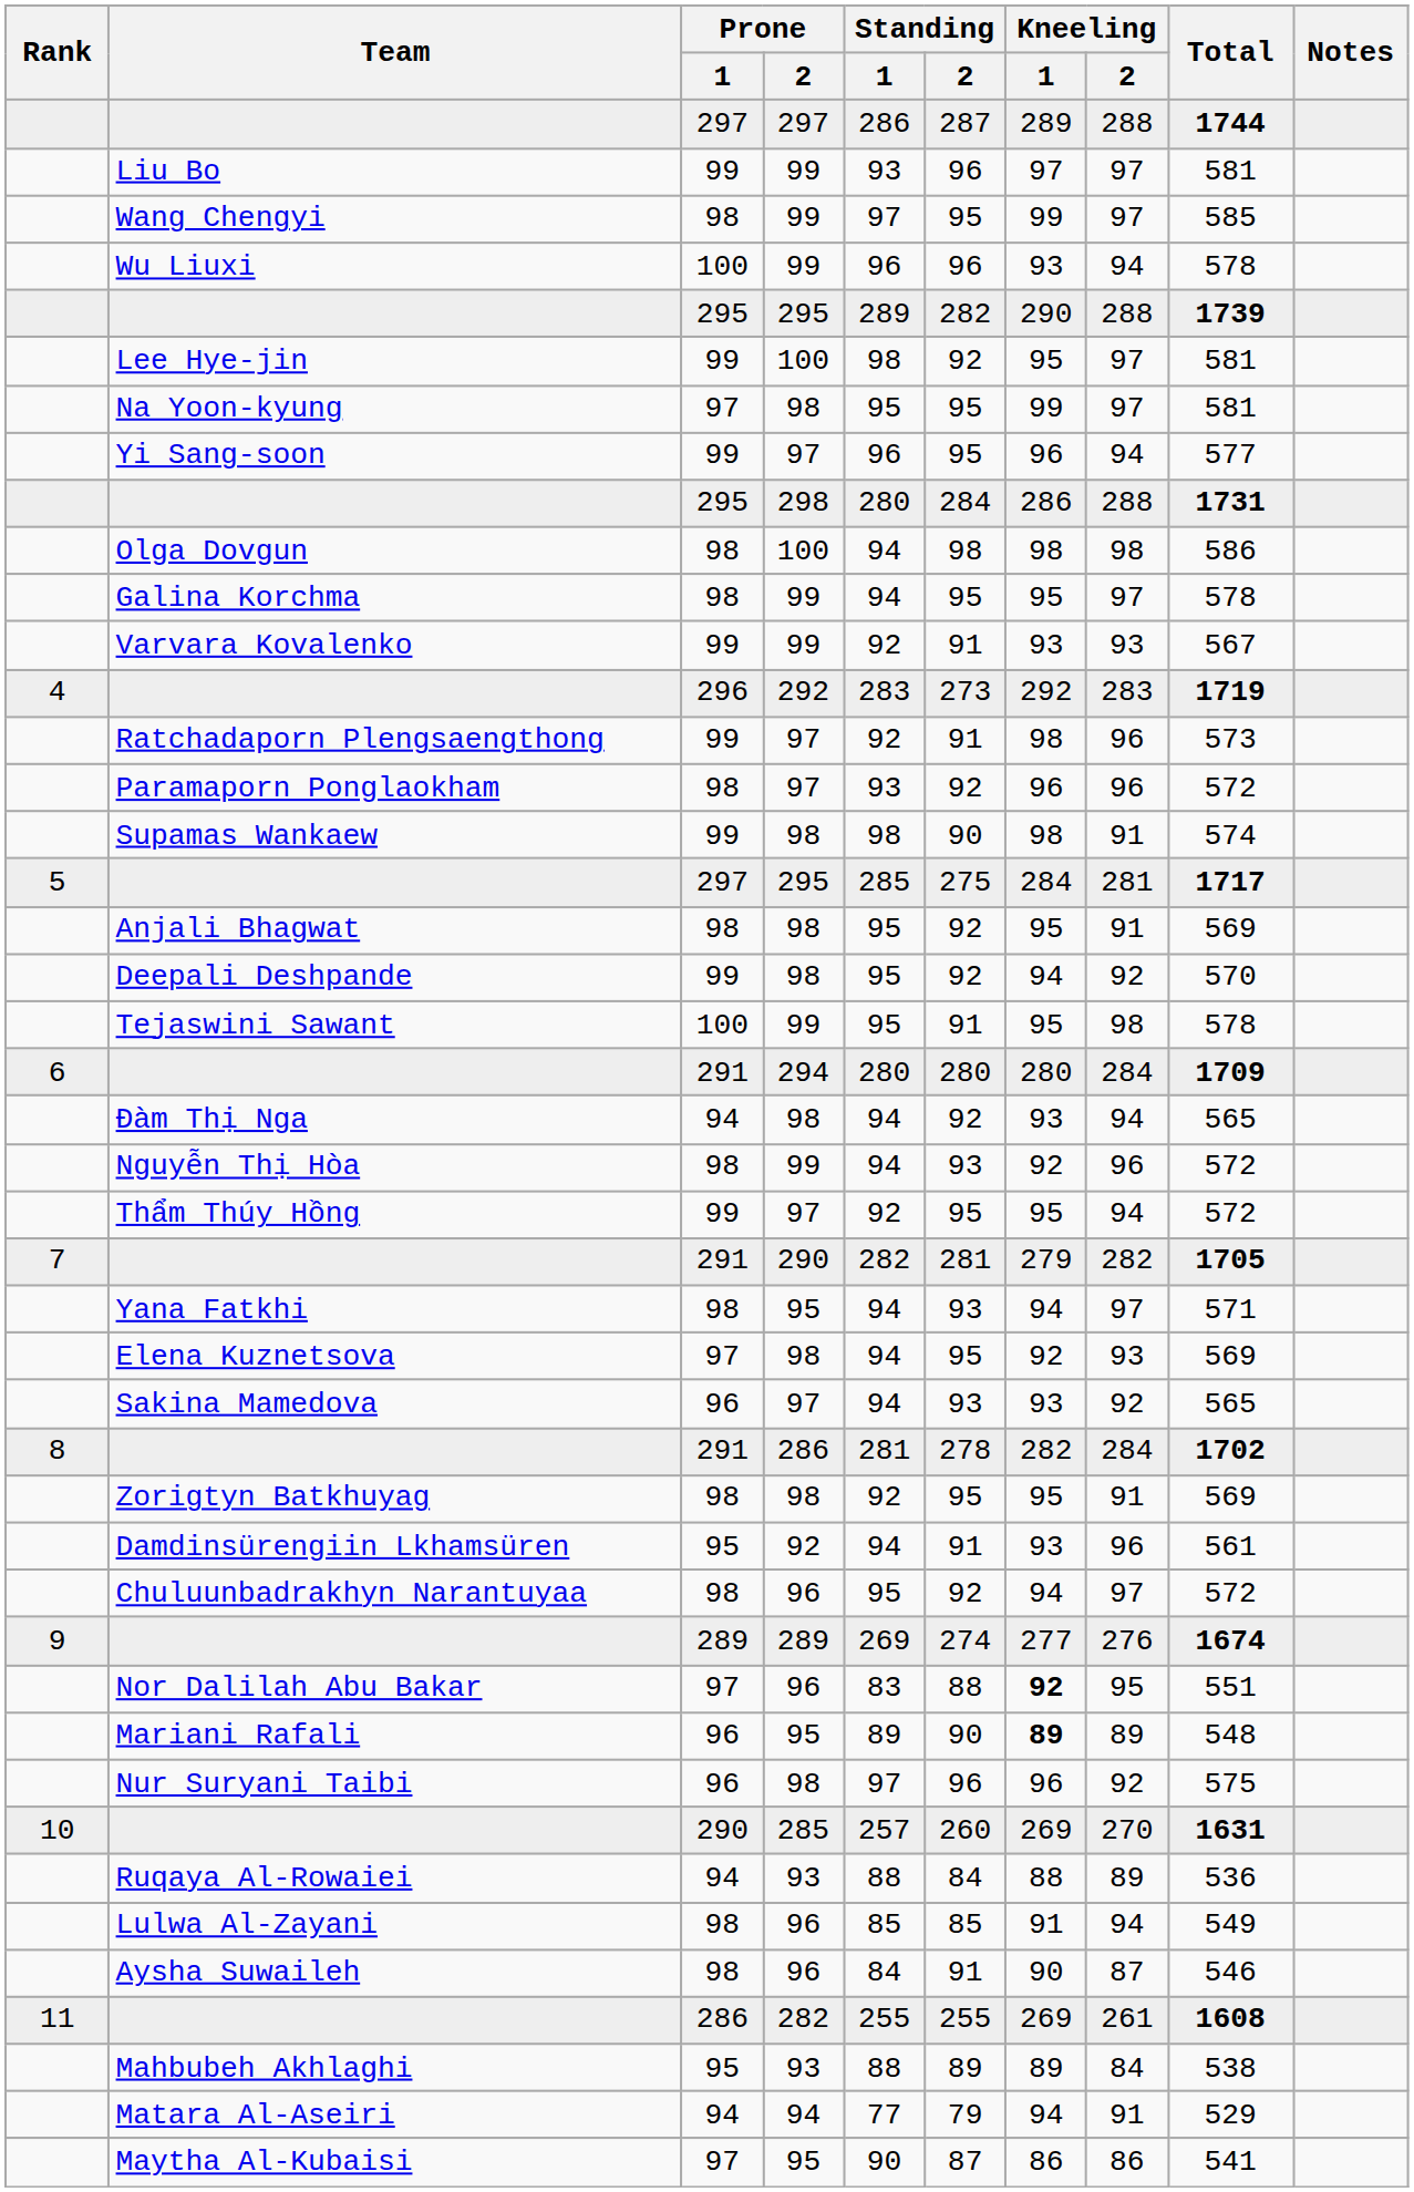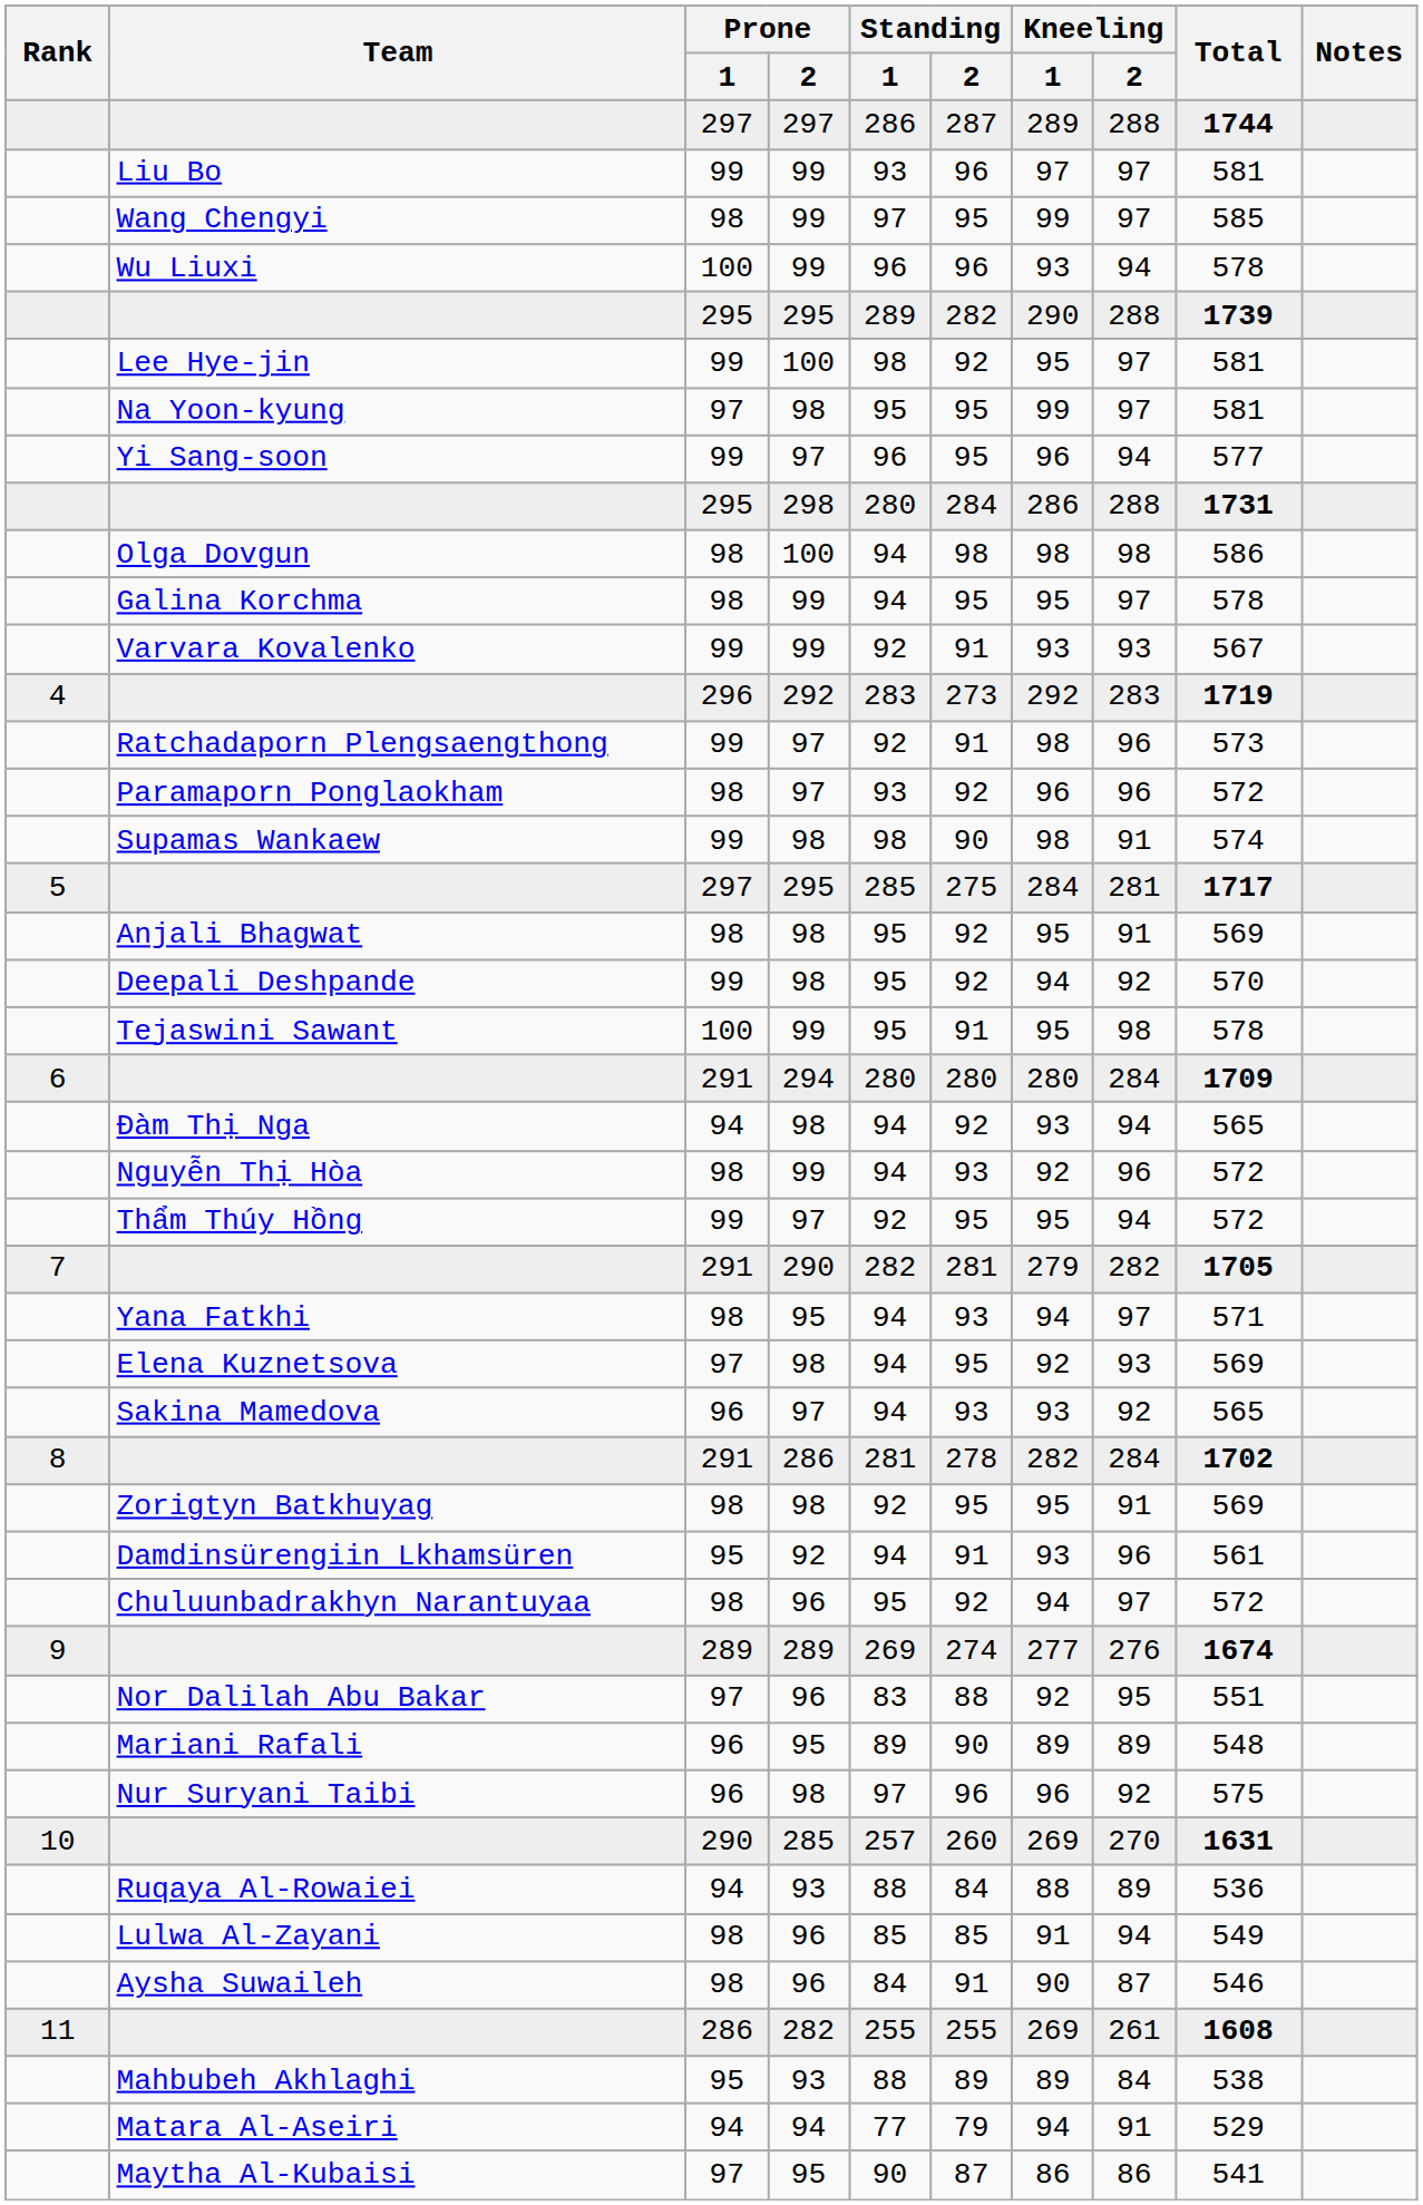Nor Dalilah Abu Bakar | Kneeling / 1: bold -> normal
Mariani Rafali | Kneeling / 1: bold -> normal
